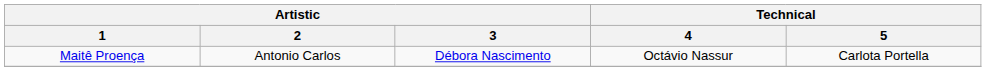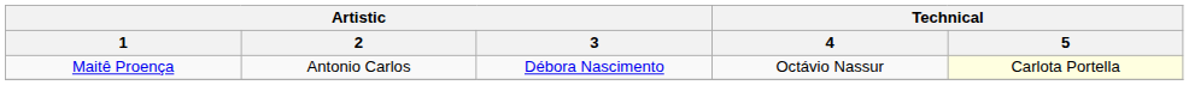Maitê Proença | Technical / 5: no background -> lightyellow background
